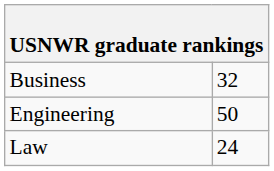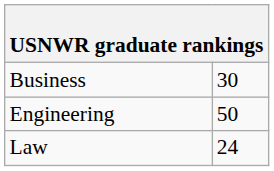Business | column 2: 32 -> 30
